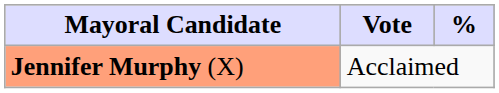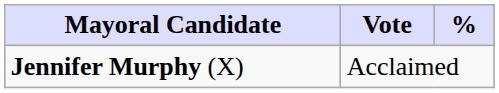Jennifer Murphy (X) | Mayoral Candidate: lightsalmon background -> no background
